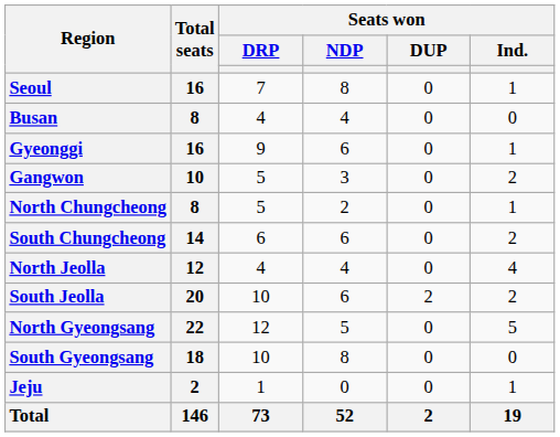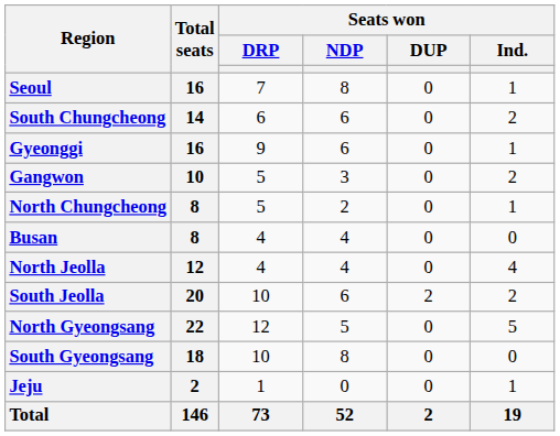rows swapped: Busan <-> South Chungcheong
